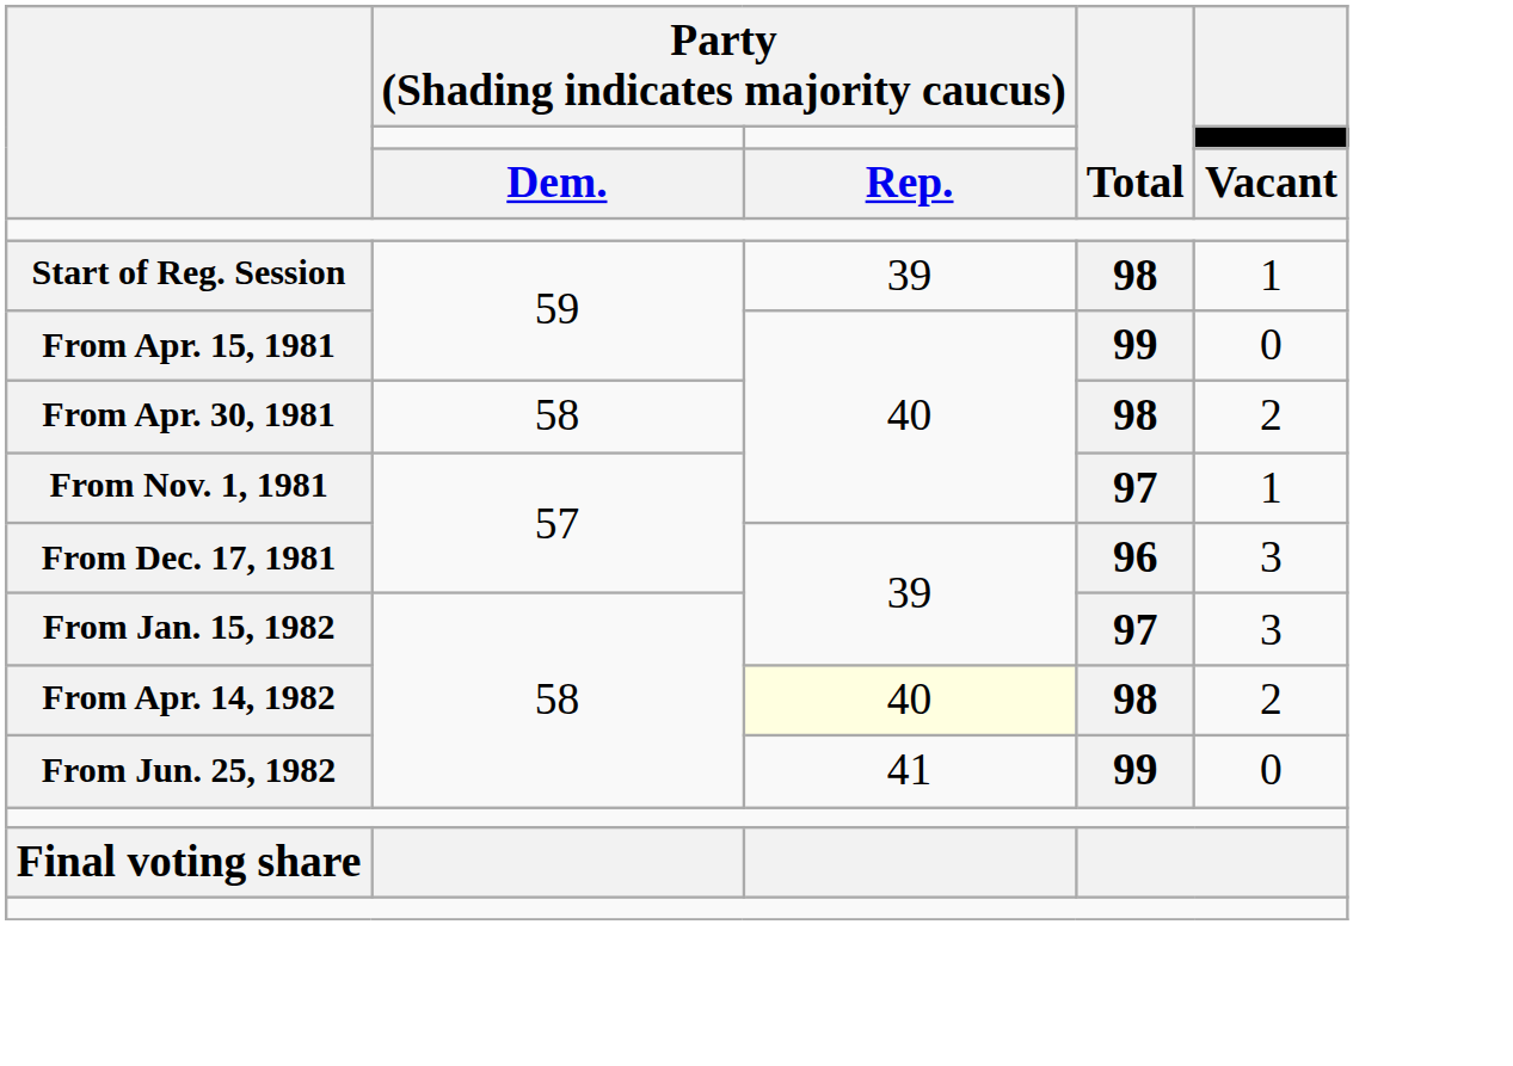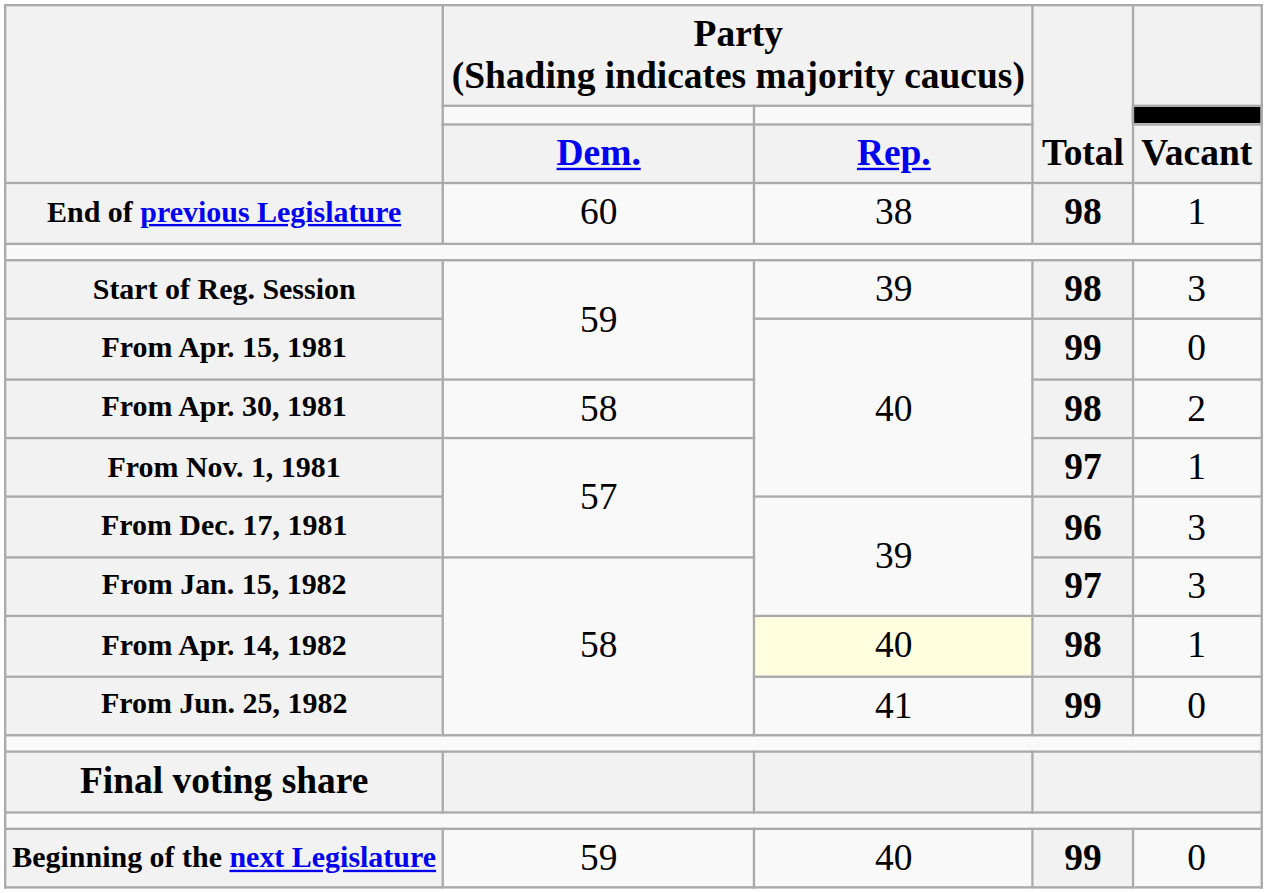+ row: End of previous Legislature | 60 | 38 | 98 | 1
Start of Reg. Session | column 5: 1 -> 3
From Apr. 14, 1982 | column 5: 2 -> 1
+ row: Beginning of the next Legislature | 59 | 40 | 99 | 0
